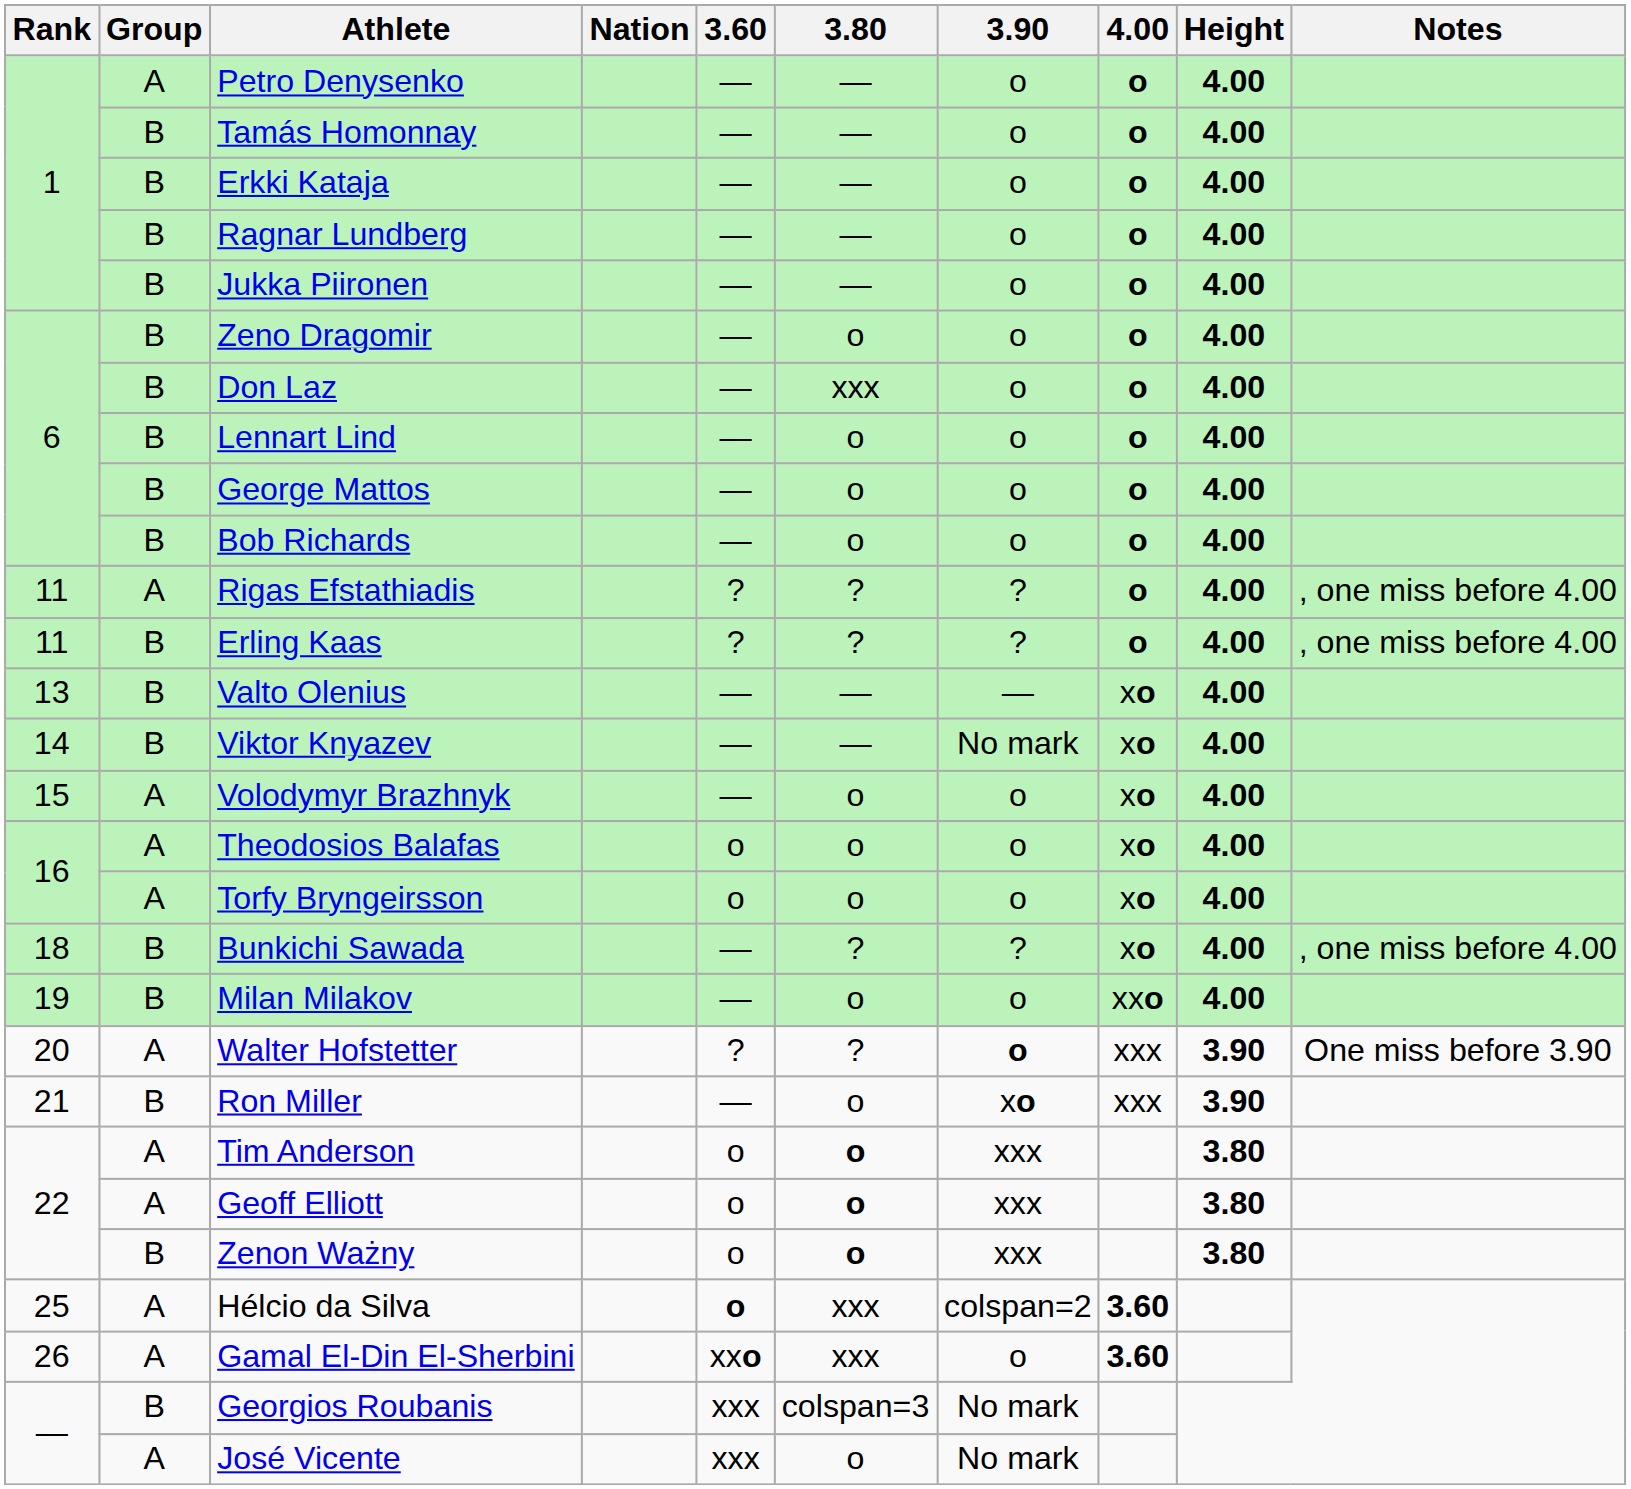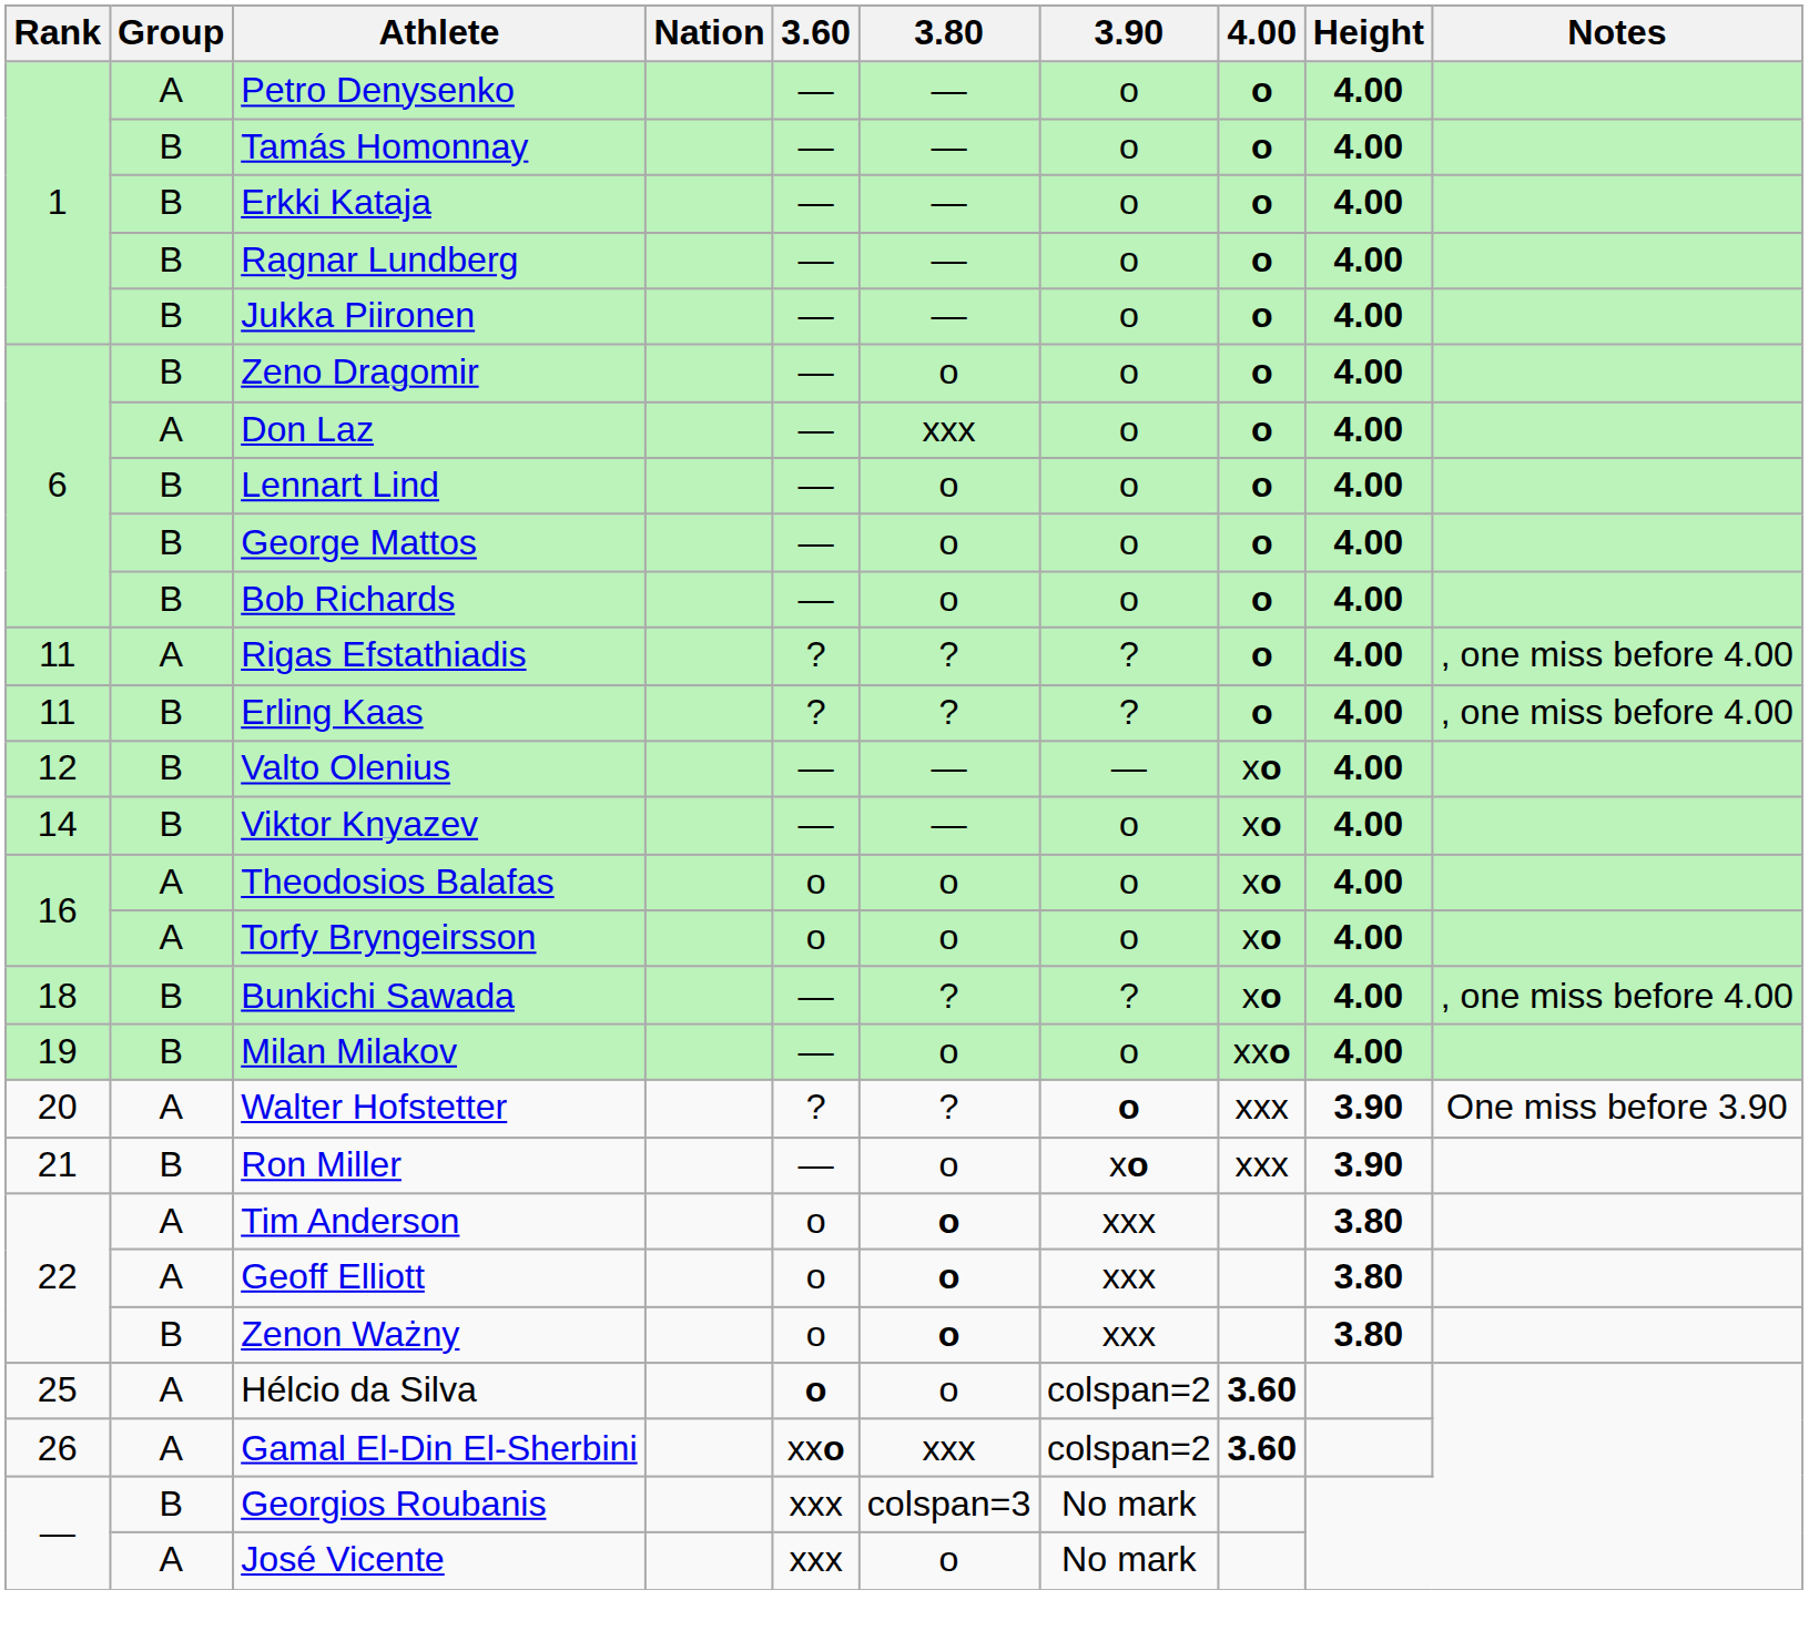Don Laz | Group: B -> A
Valto Olenius | Rank: 13 -> 12
Viktor Knyazev | 3.90: No mark -> o
- row: 15 | A | Volodymyr Brazhnyk | — | o | o | xo | 4.00
Hélcio da Silva | 3.80: xxx -> o
Gamal El-Din El-Sherbini | 3.90: o -> colspan=2
